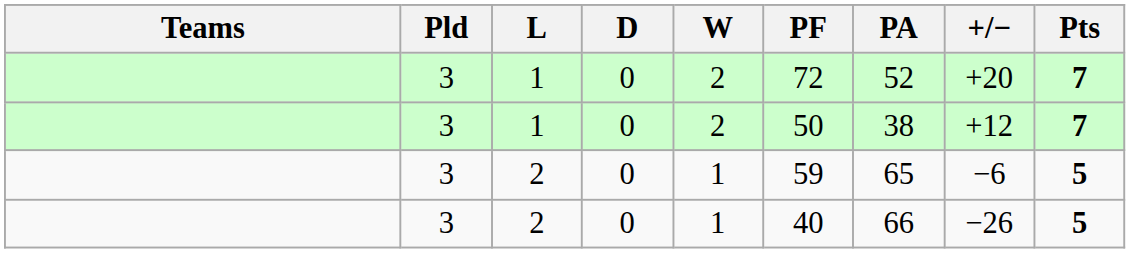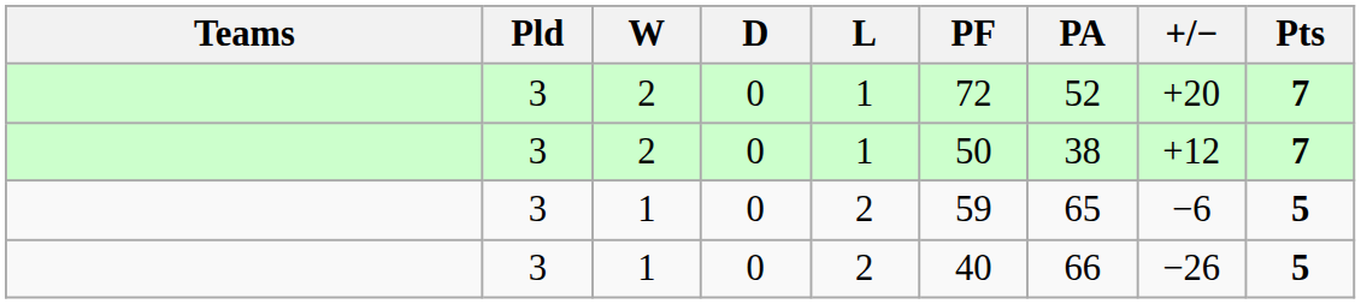columns swapped: W <-> L
